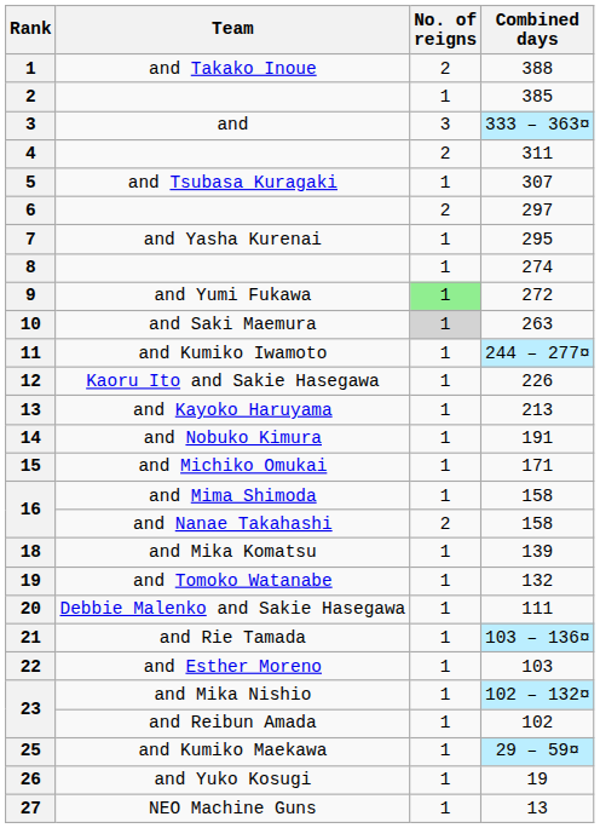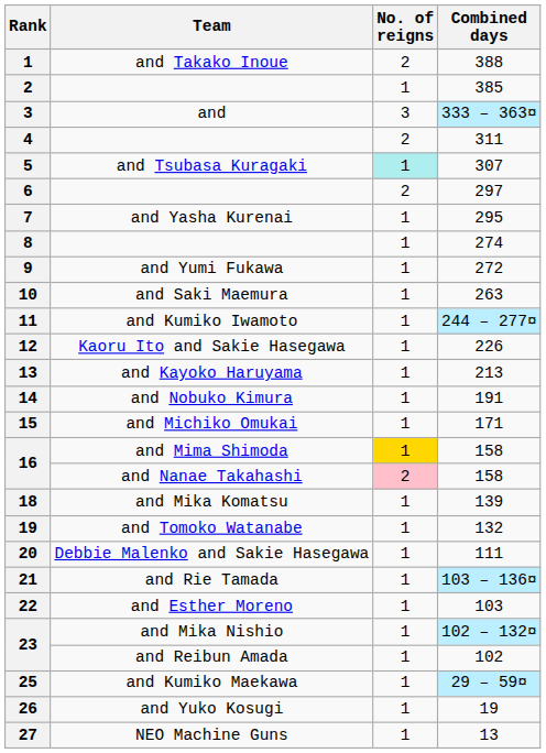307 | No. of reigns: no background -> paleturquoise background
272 | No. of reigns: lightgreen background -> no background
263 | No. of reigns: lightgrey background -> no background
and Mima Shimoda / 158 | No. of reigns: no background -> gold background
and Nanae Takahashi / 158 | No. of reigns: no background -> pink background
